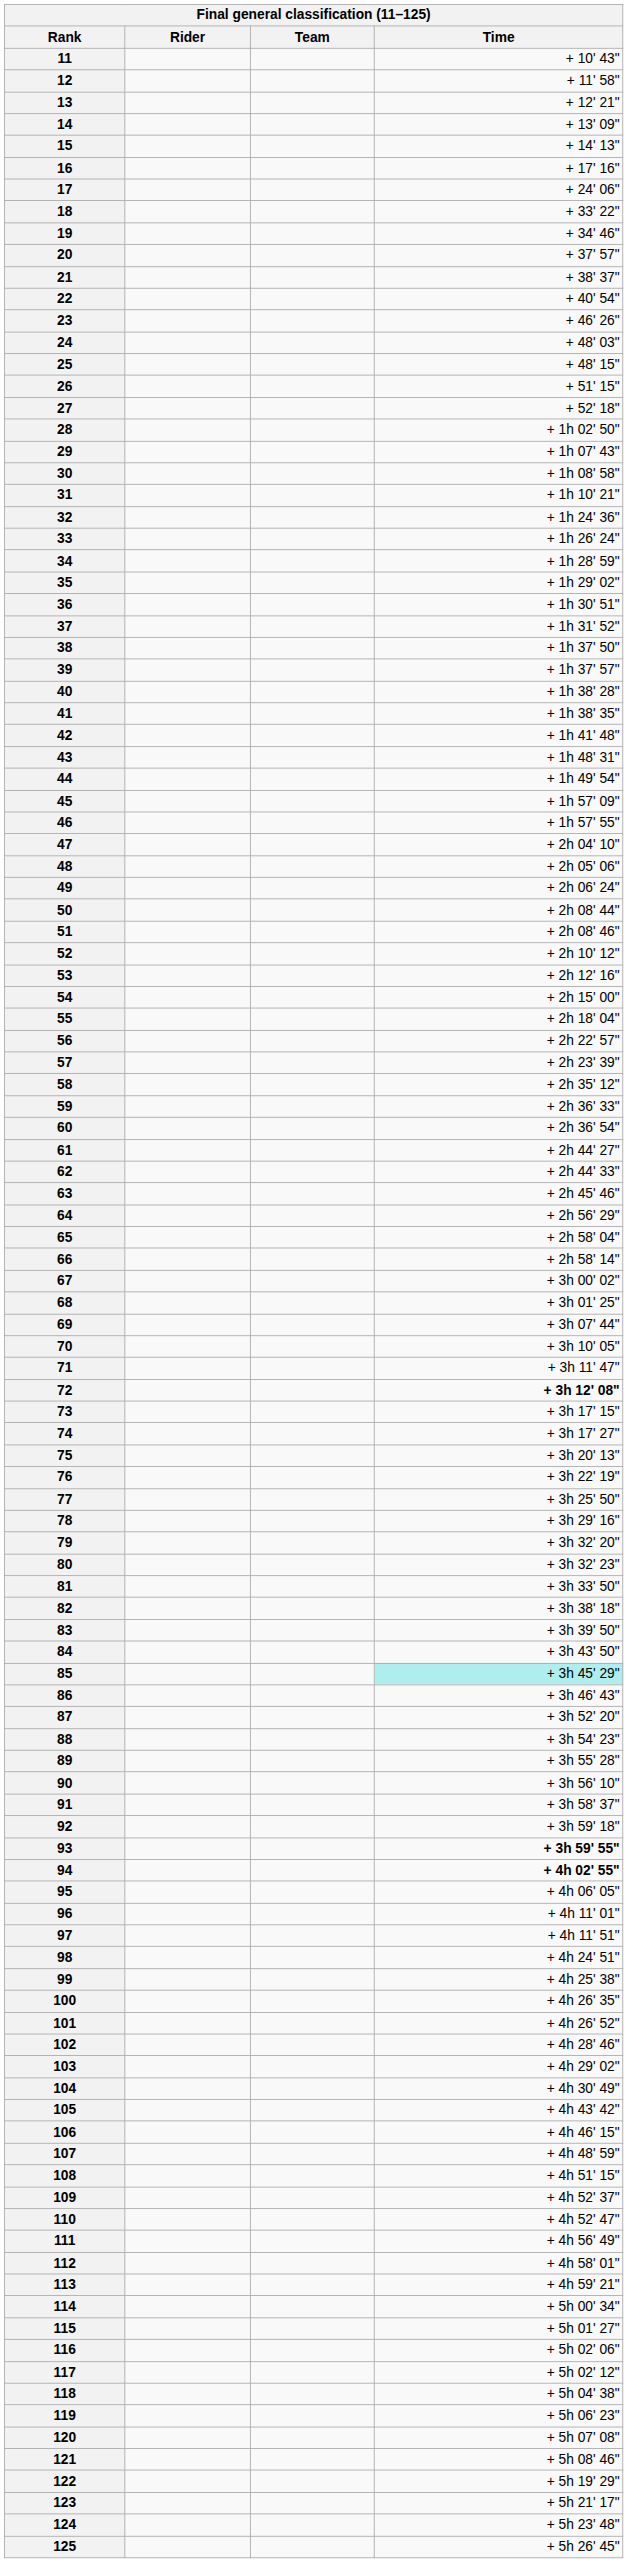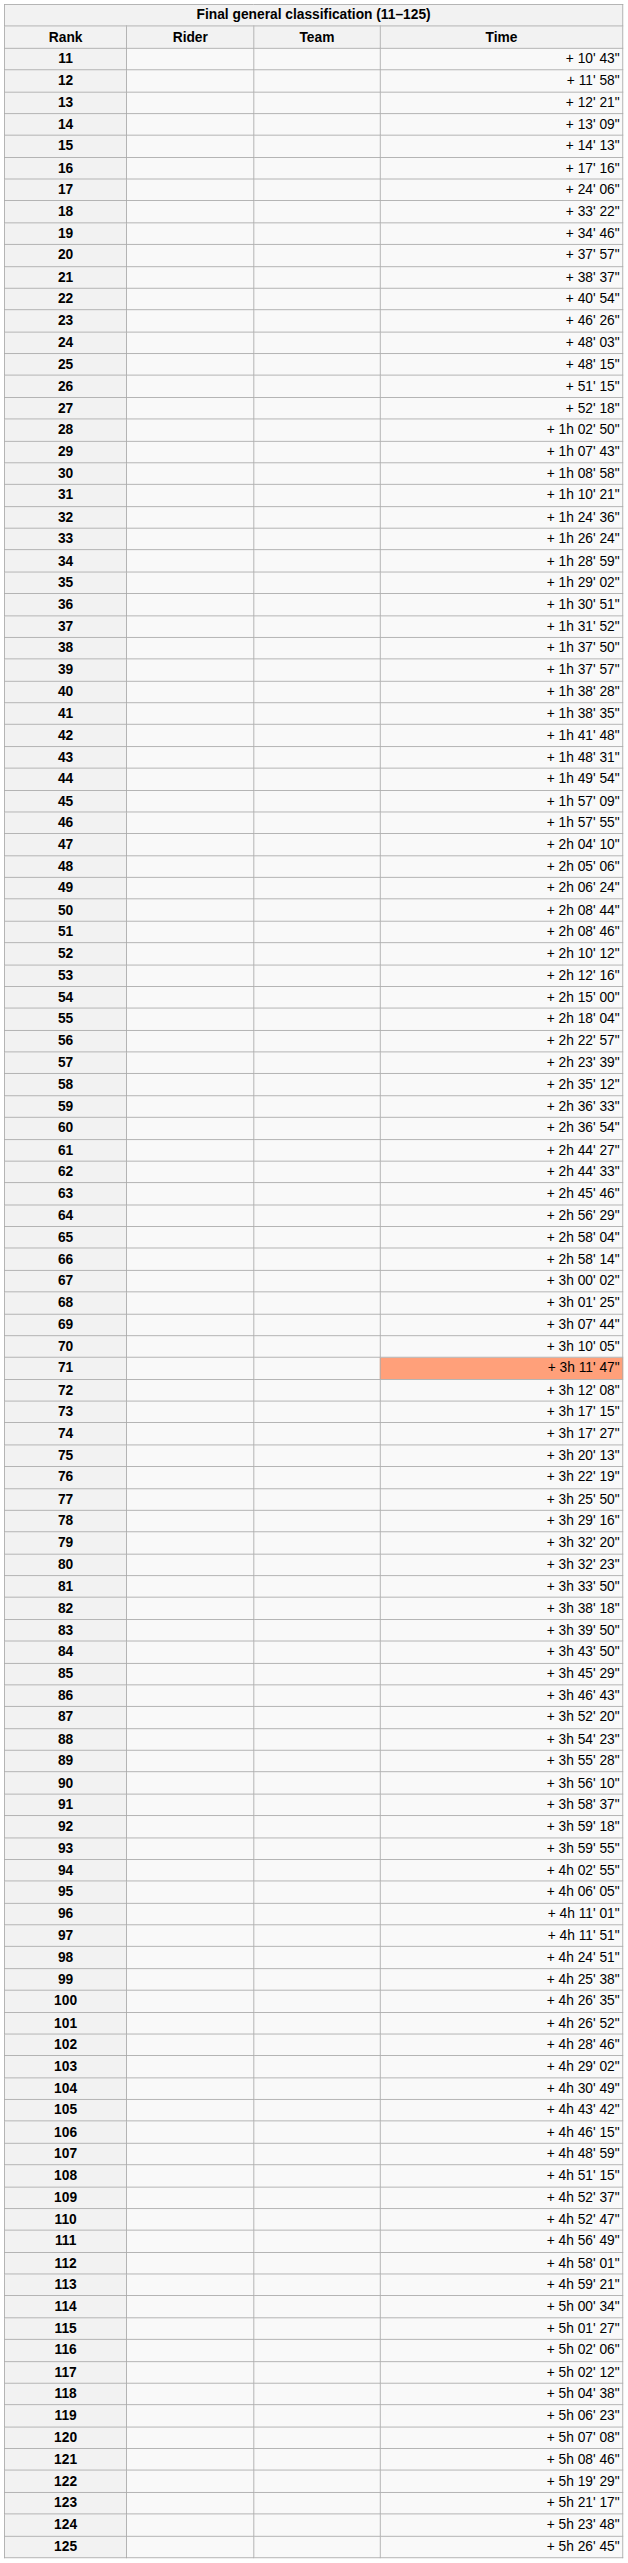71 | Time: no background -> lightsalmon background
72 | Time: bold -> normal
85 | Time: paleturquoise background -> no background
93 | Time: bold -> normal
94 | Time: bold -> normal
